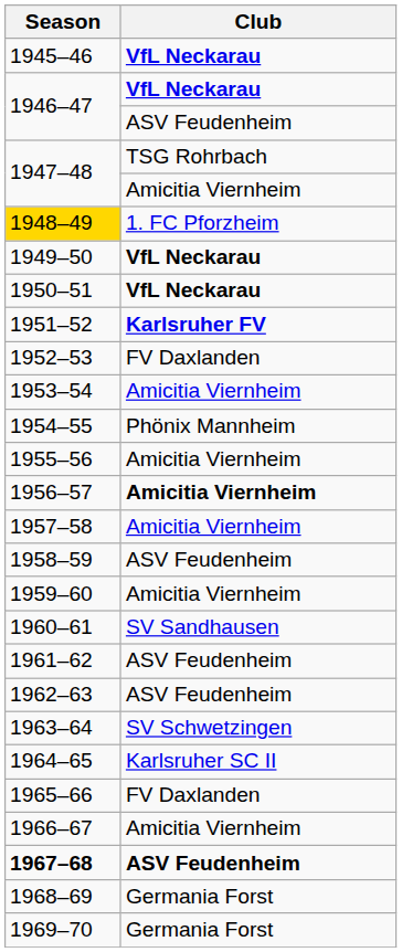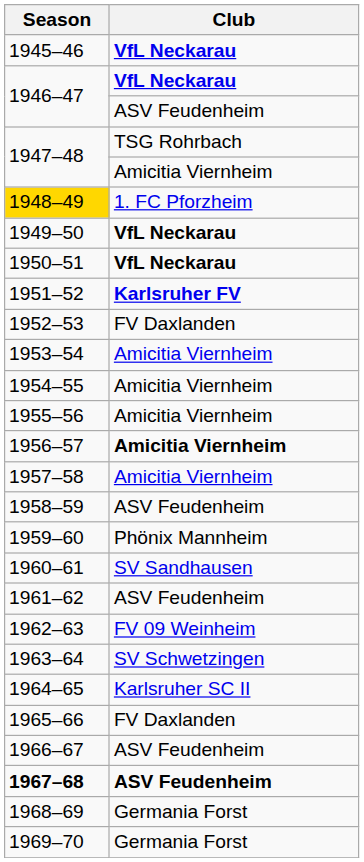row 13 | Club: Phönix Mannheim -> Amicitia Viernheim
row 18 | Club: Amicitia Viernheim -> Phönix Mannheim
row 21 | Club: ASV Feudenheim -> FV 09 Weinheim
row 25 | Club: Amicitia Viernheim -> ASV Feudenheim
